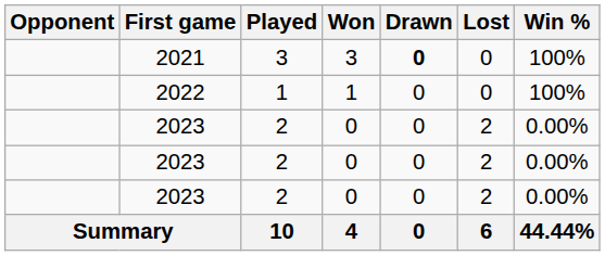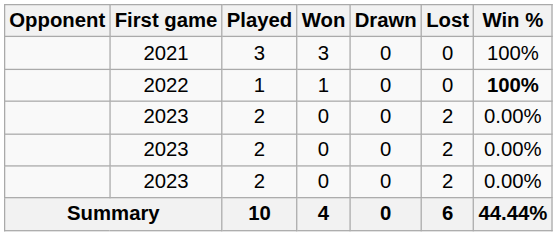2021 | Drawn: bold -> normal
2022 | Win %: normal -> bold
